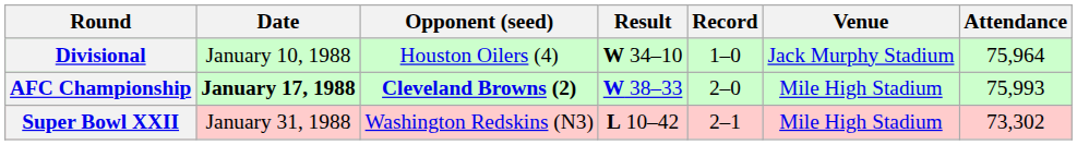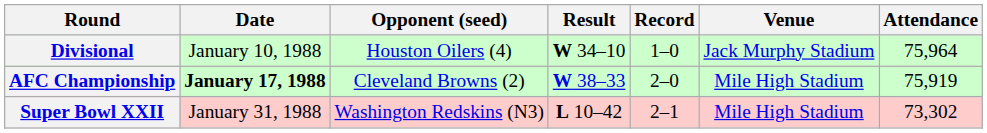AFC Championship | Opponent (seed): bold -> normal
AFC Championship | Attendance: 75,993 -> 75,919
